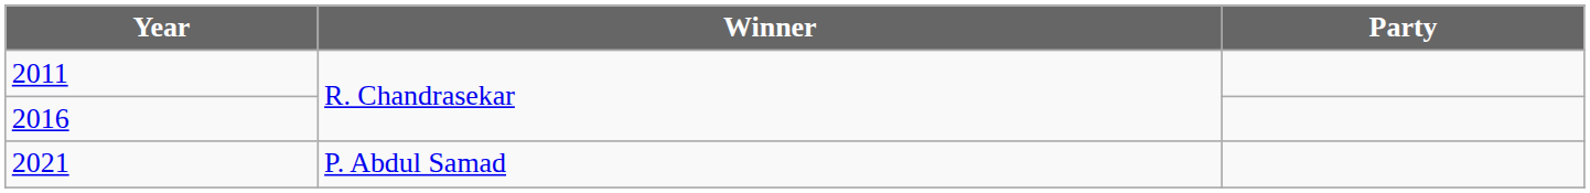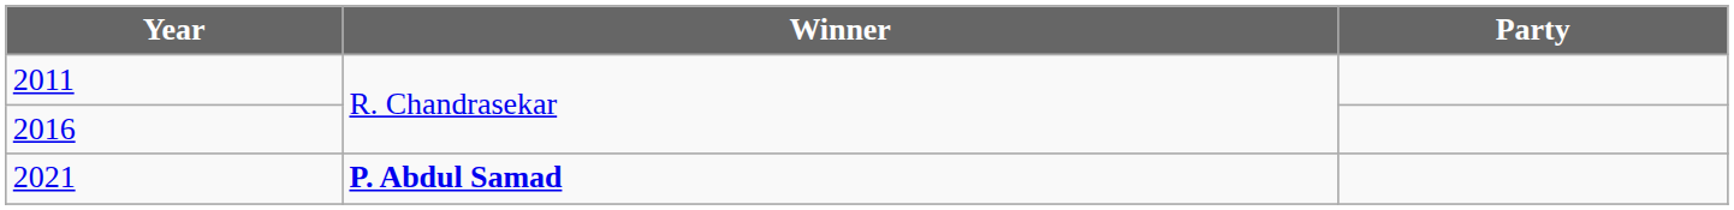2021 | Winner: normal -> bold
